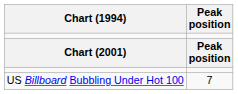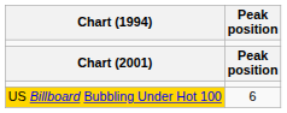row 5 | Chart (1994): no background -> gold background
row 5 | Peak position: 7 -> 6
